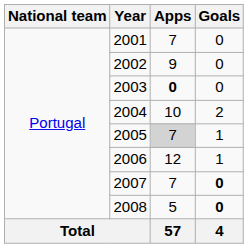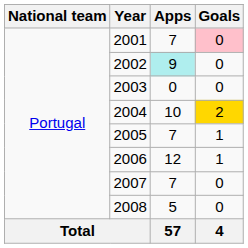2001 | Goals: no background -> pink background
2002 | Apps: no background -> paleturquoise background
2003 | Apps: bold -> normal
2004 | Goals: no background -> gold background
2005 | Apps: lightgrey background -> no background
2007 | Goals: bold -> normal
2008 | Goals: bold -> normal
